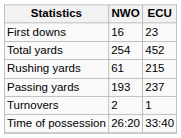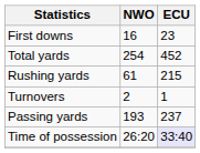rows swapped: Passing yards <-> Turnovers
Time of possession | ECU: no background -> lavender background
